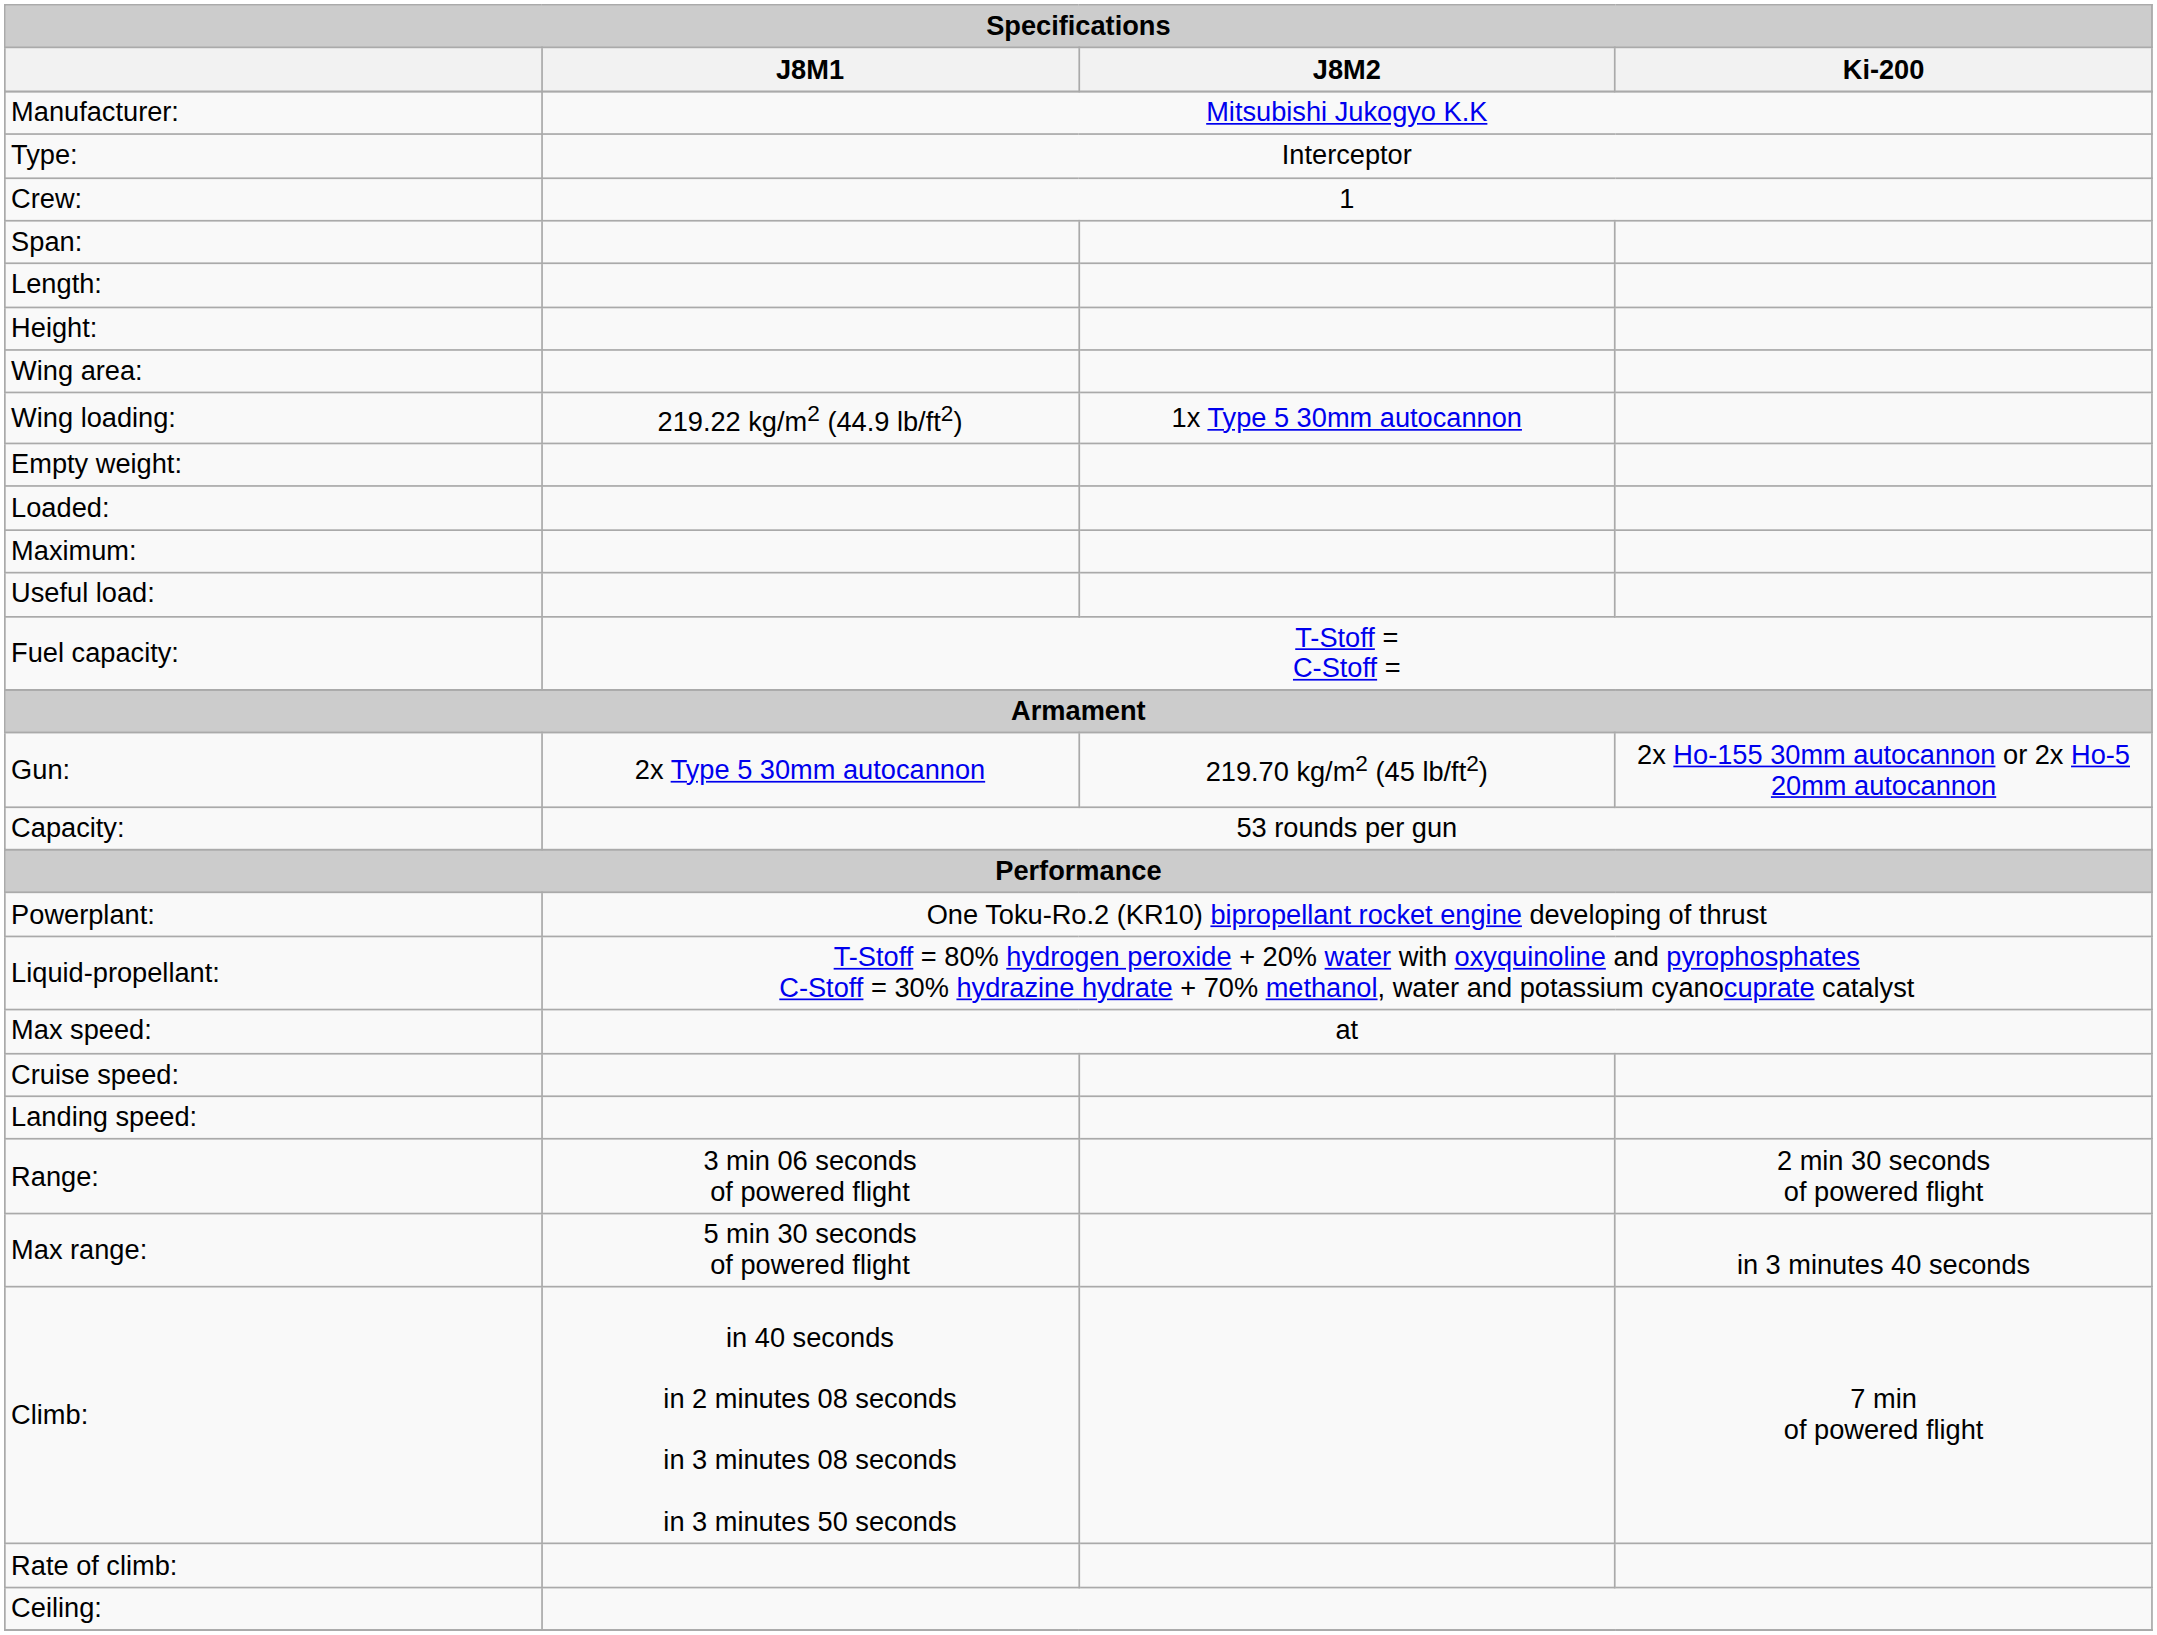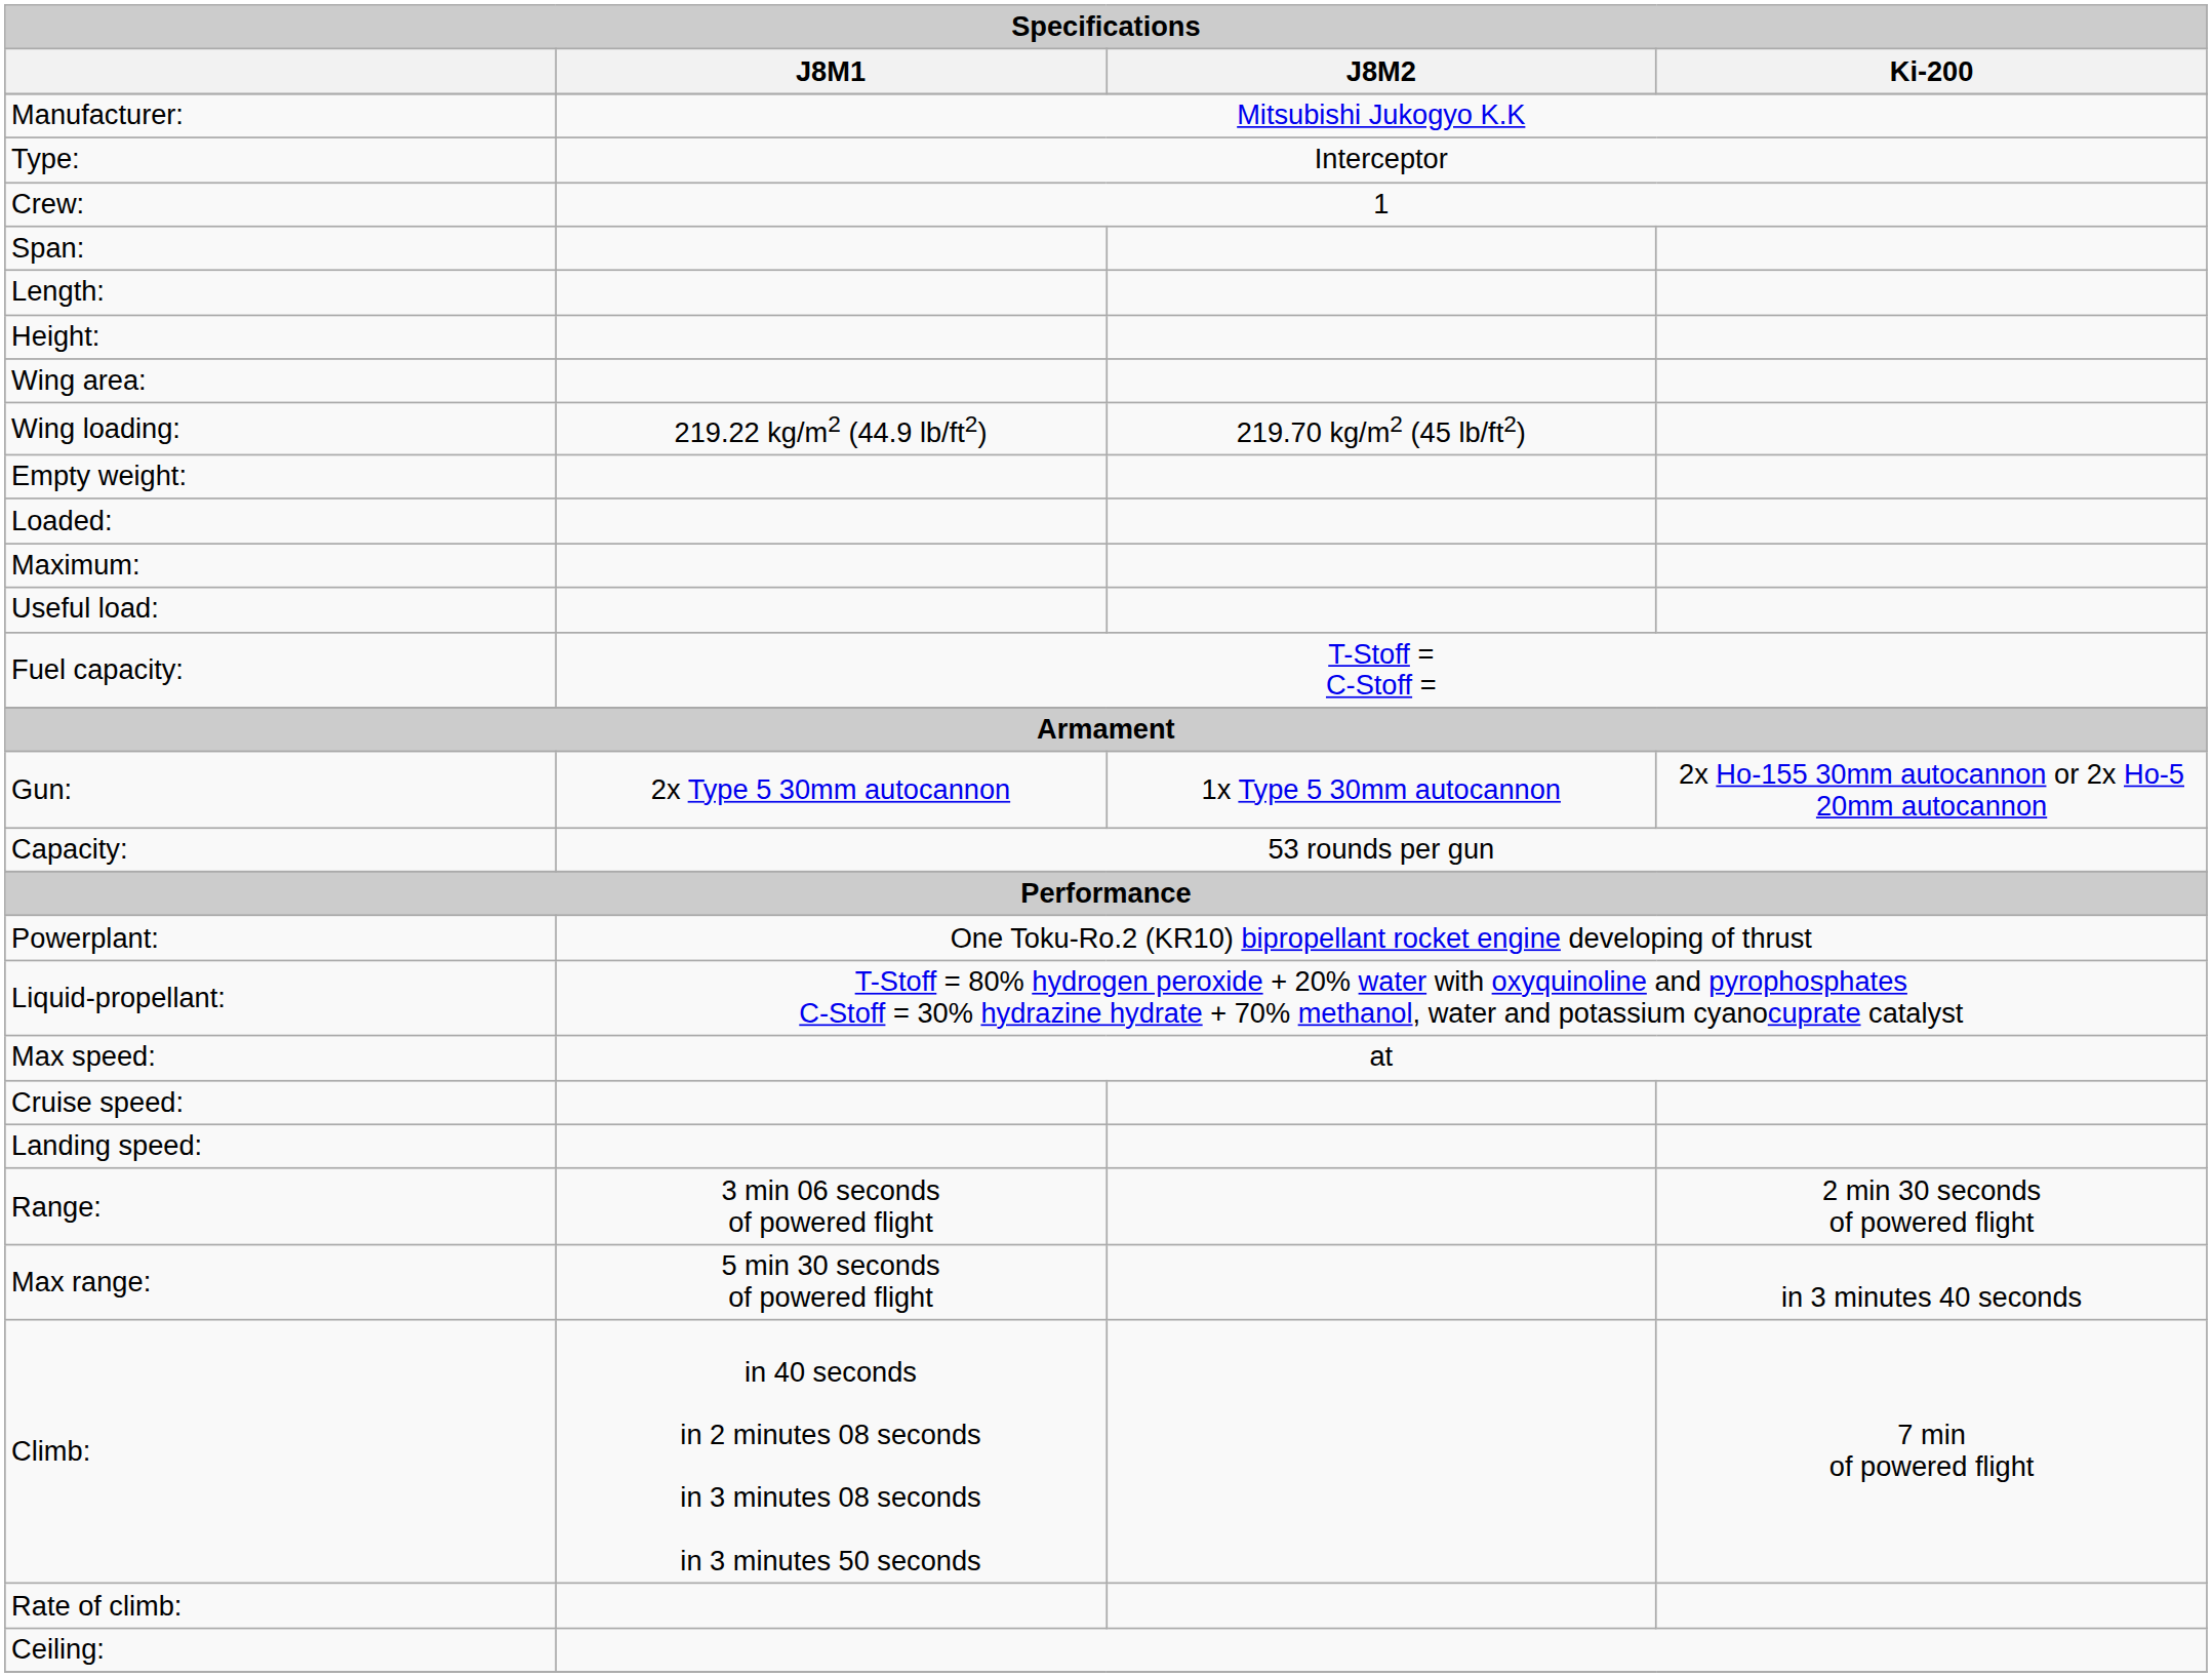Wing loading: | J8M2: 1x Type 5 30mm autocannon -> 219.70 kg/m2 (45 lb/ft2)
Gun: | J8M2: 219.70 kg/m2 (45 lb/ft2) -> 1x Type 5 30mm autocannon
